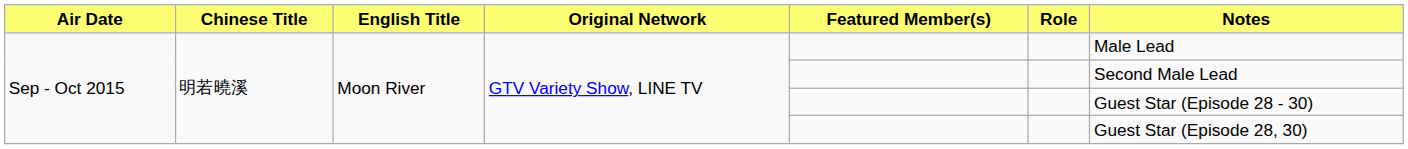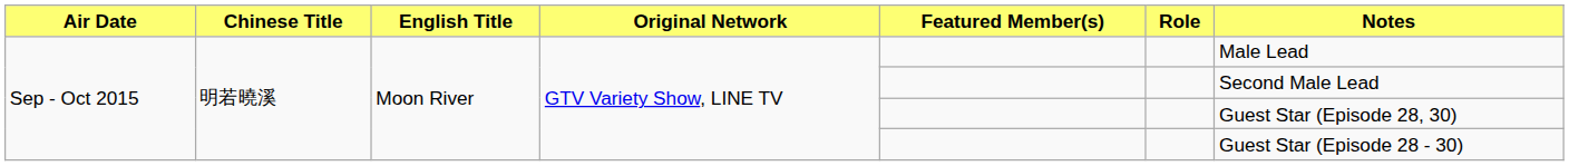row 4 | Notes: Guest Star (Episode 28 - 30) -> Guest Star (Episode 28, 30)
row 5 | Notes: Guest Star (Episode 28, 30) -> Guest Star (Episode 28 - 30)
